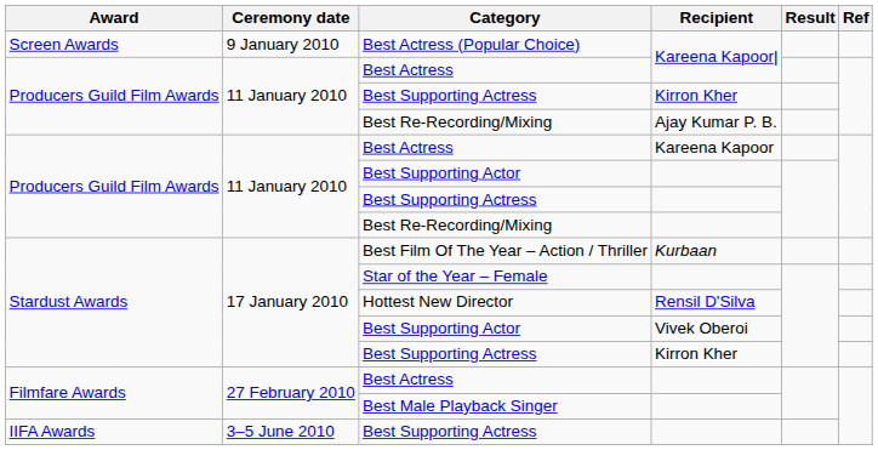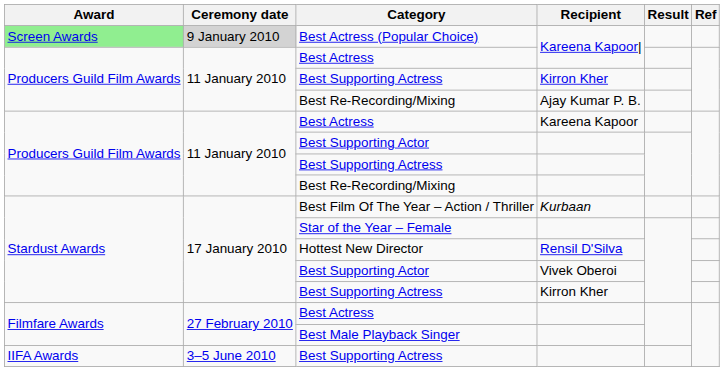Best Actress (Popular Choice) | Award: no background -> lightgreen background
Best Actress (Popular Choice) | Ceremony date: no background -> lightgrey background
